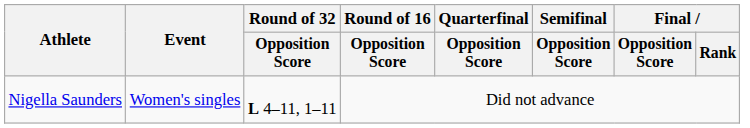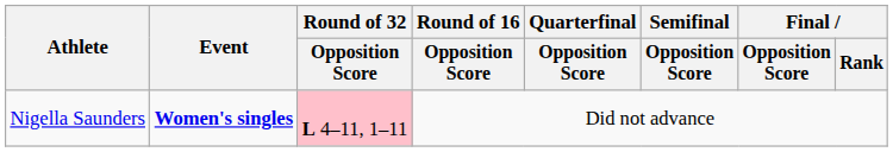Nigella Saunders | Event: normal -> bold
Nigella Saunders | Round of 32 / Opposition Score: no background -> pink background
